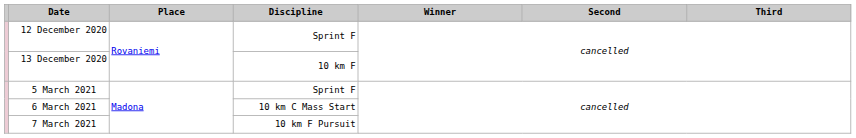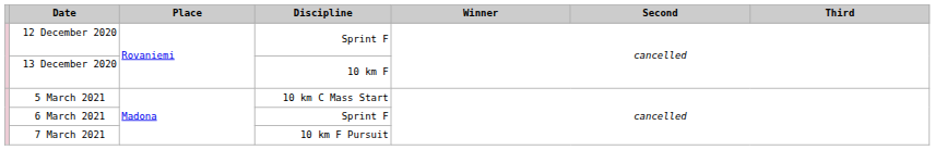5 March 2021 | Discipline: Sprint F -> 10 km C Mass Start
6 March 2021 | Discipline: 10 km C Mass Start -> Sprint F
